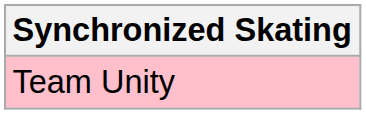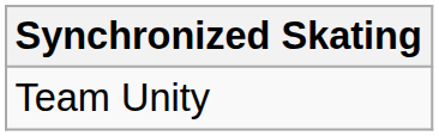row 2 | column 1: pink background -> no background
